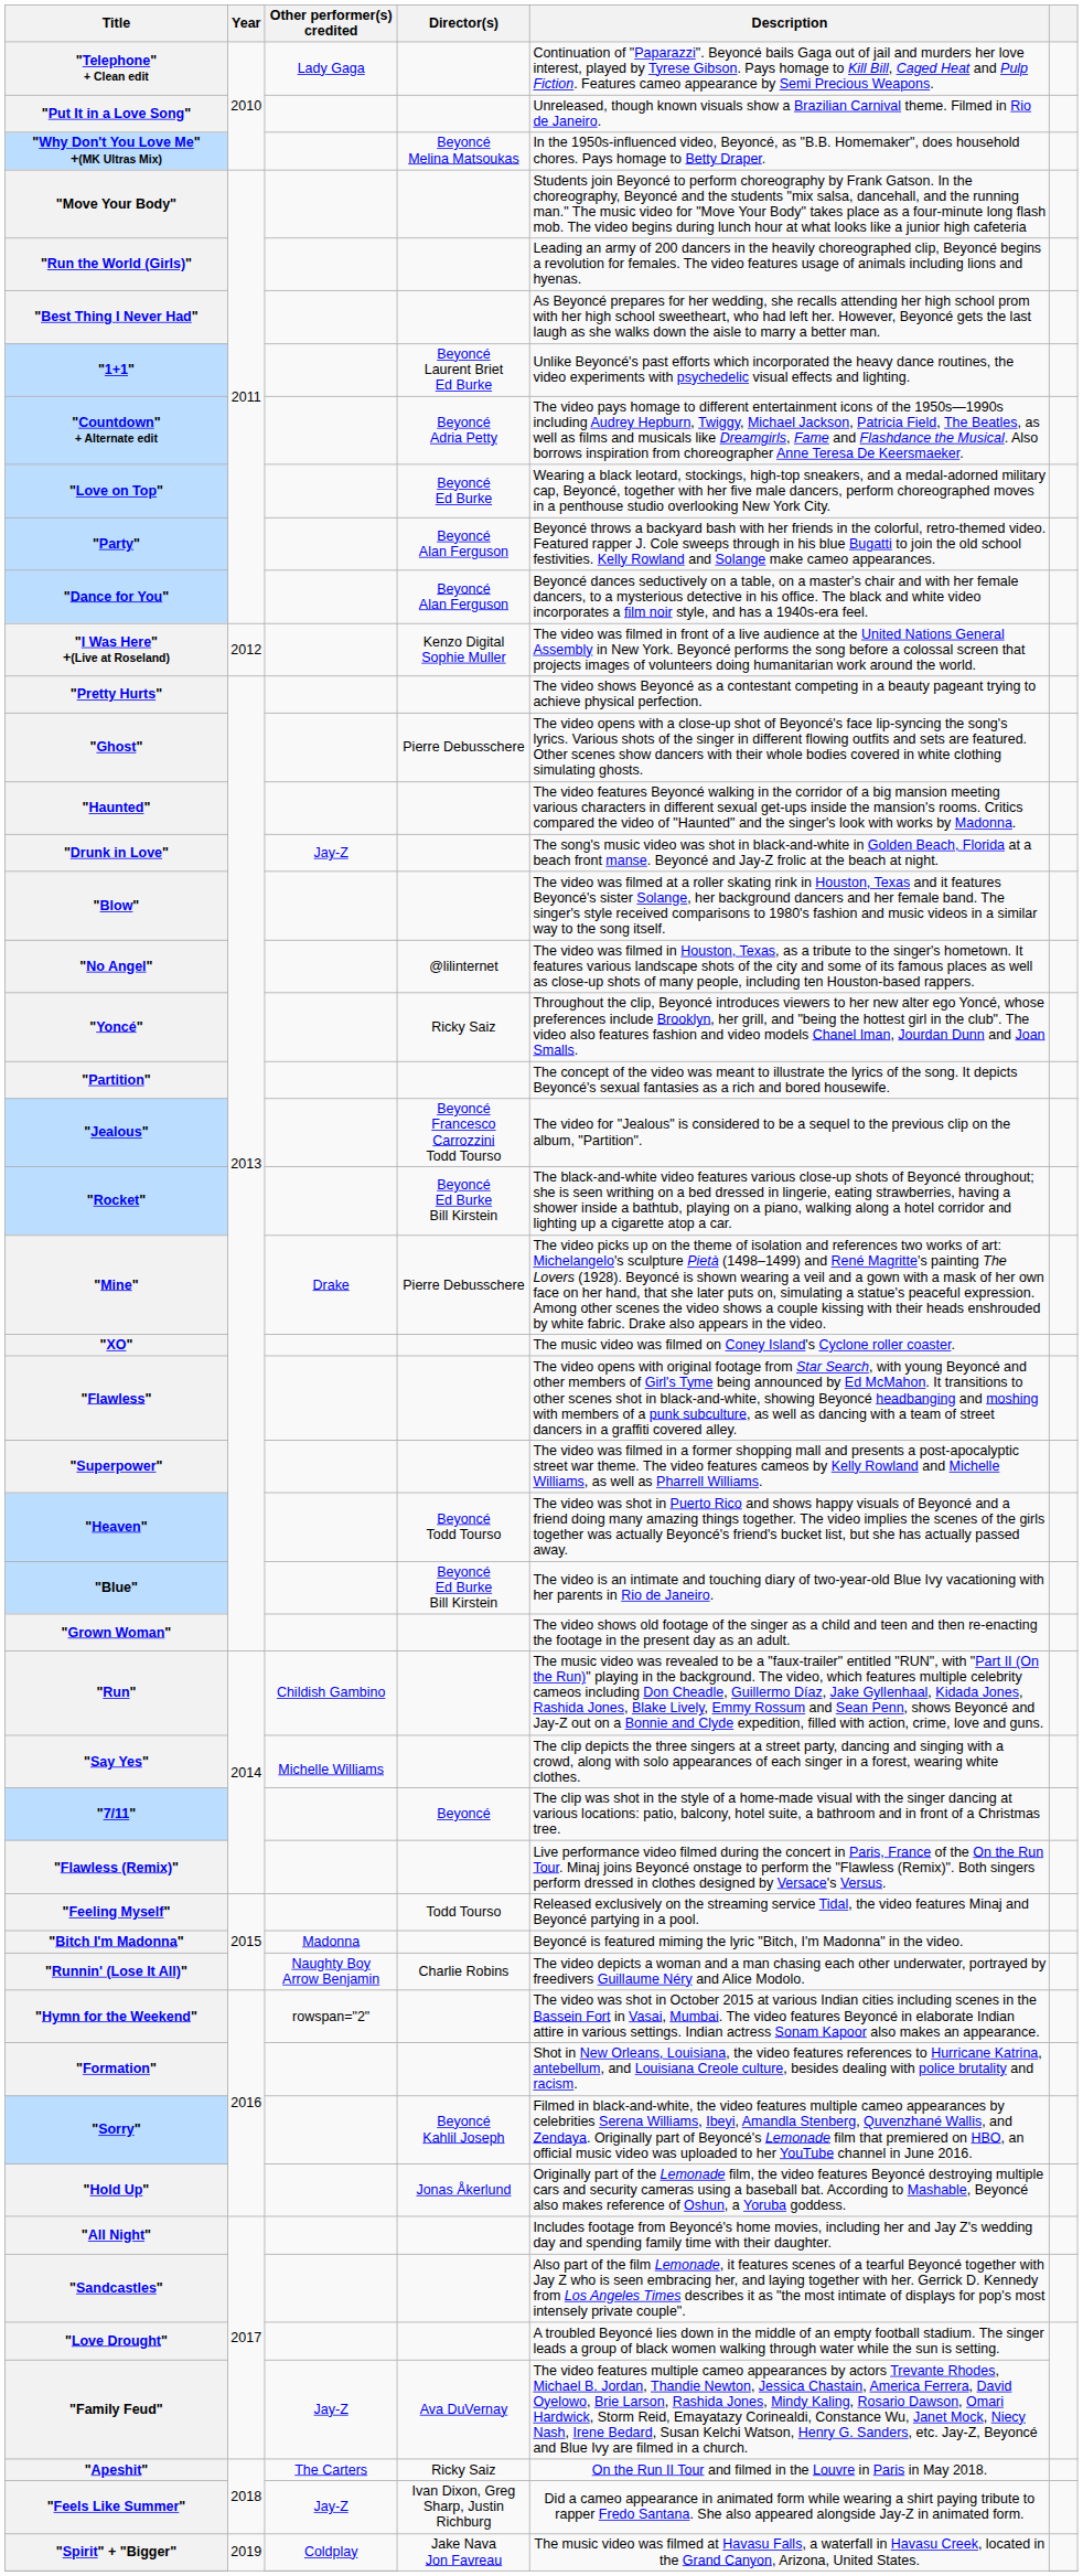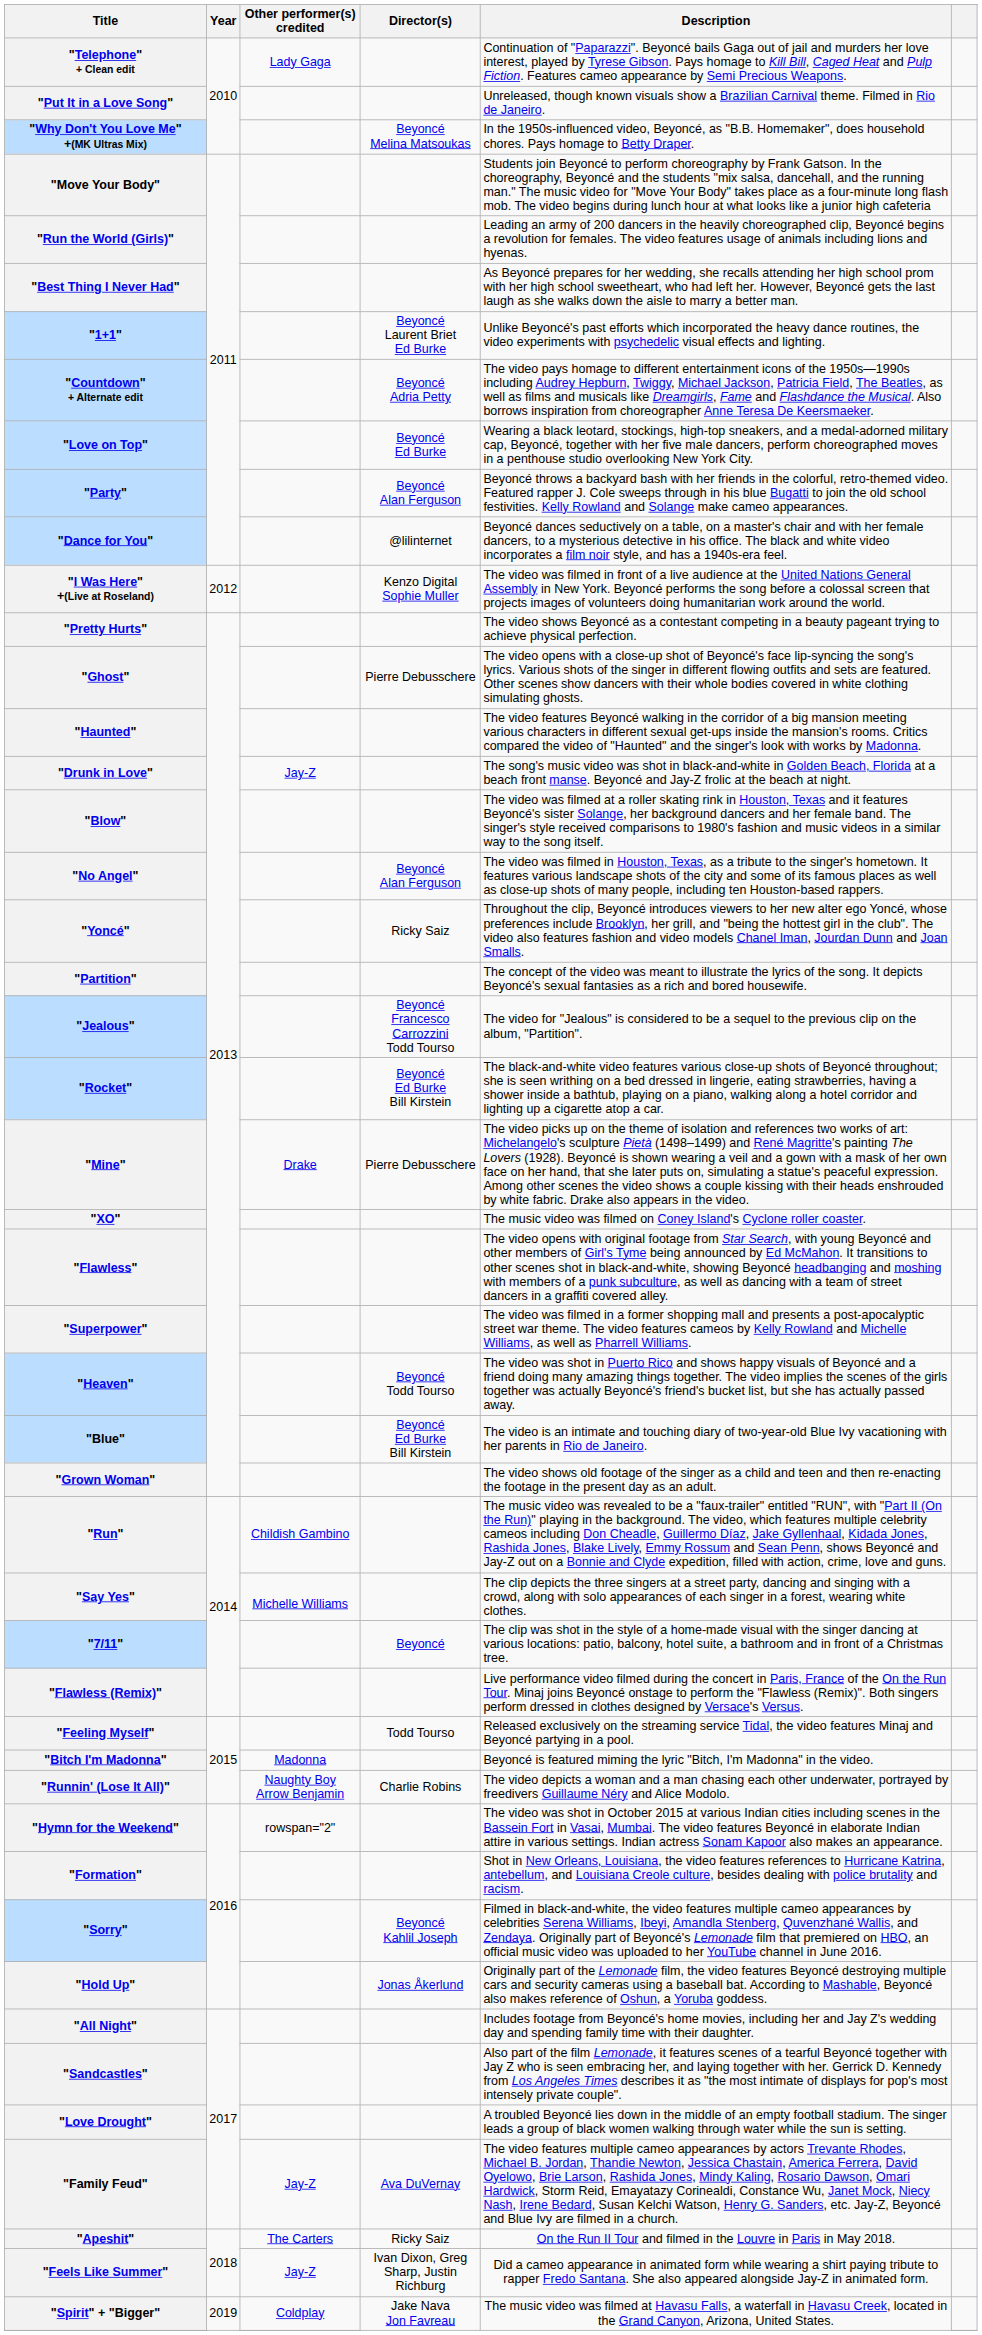"Dance for You" | Director(s): Beyoncé Alan Ferguson -> @lilinternet
"No Angel" | Director(s): @lilinternet -> Beyoncé Alan Ferguson
